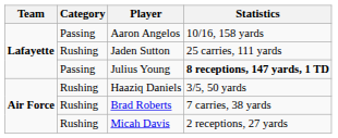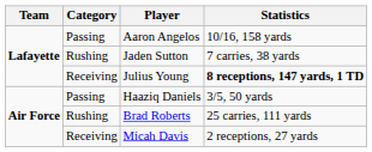Jaden Sutton | Statistics: 25 carries, 111 yards -> 7 carries, 38 yards
Julius Young | Category: Passing -> Receiving
Haaziq Daniels | Category: Rushing -> Passing
Brad Roberts | Statistics: 7 carries, 38 yards -> 25 carries, 111 yards
Micah Davis | Category: Rushing -> Receiving
